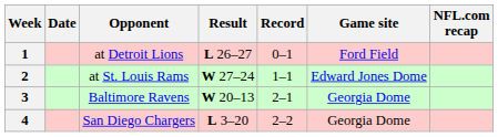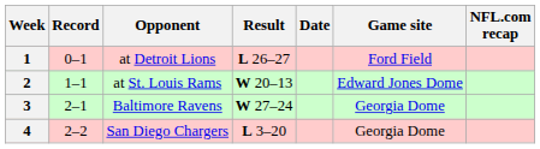columns swapped: Date <-> Record
2 | Result: W 27–24 -> W 20–13
3 | Result: W 20–13 -> W 27–24
